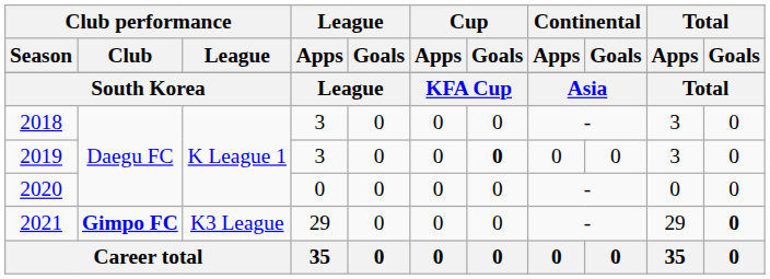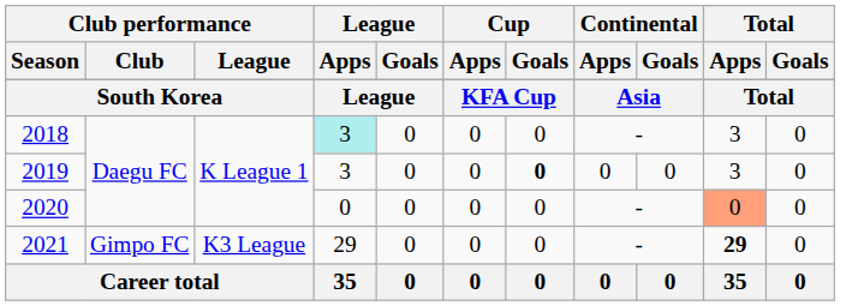2018 | League / Apps: no background -> paleturquoise background
2020 | Total / Apps: no background -> lightsalmon background
2021 | Club performance / Club: bold -> normal
2021 | Total / Apps: normal -> bold
2021 | Total / Goals: bold -> normal
